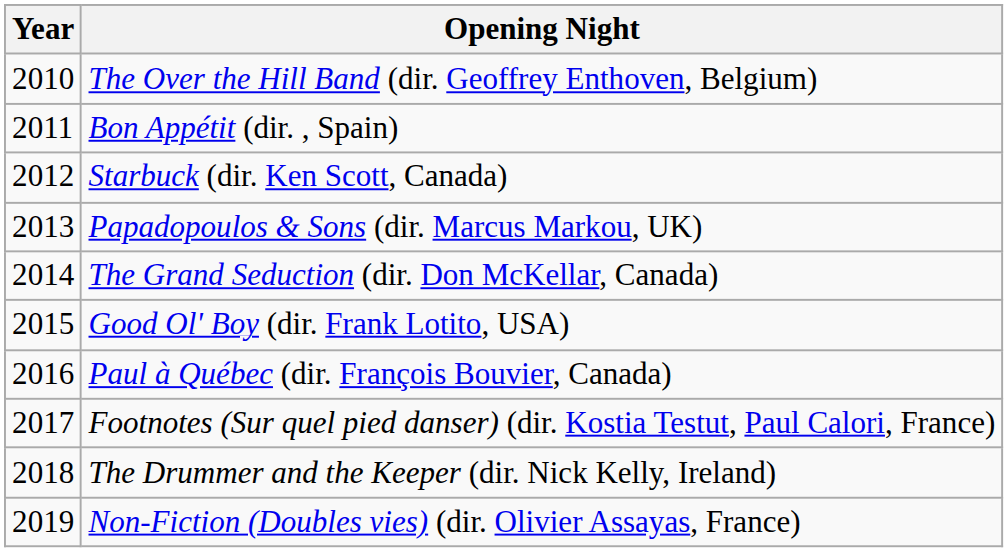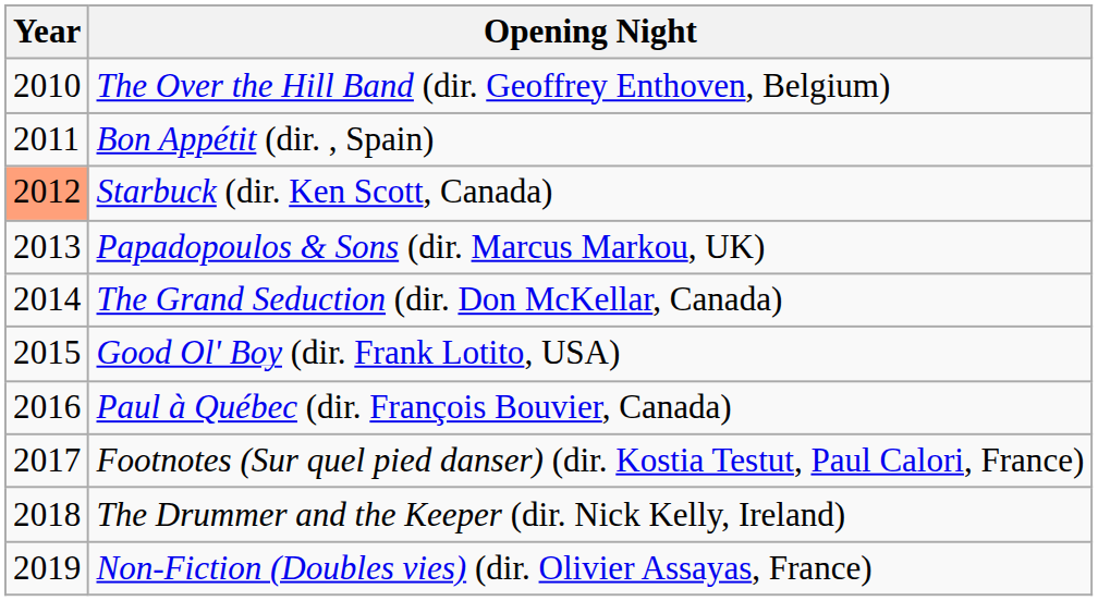Starbuck (dir. Ken Scott, Canada) | Year: no background -> lightsalmon background
